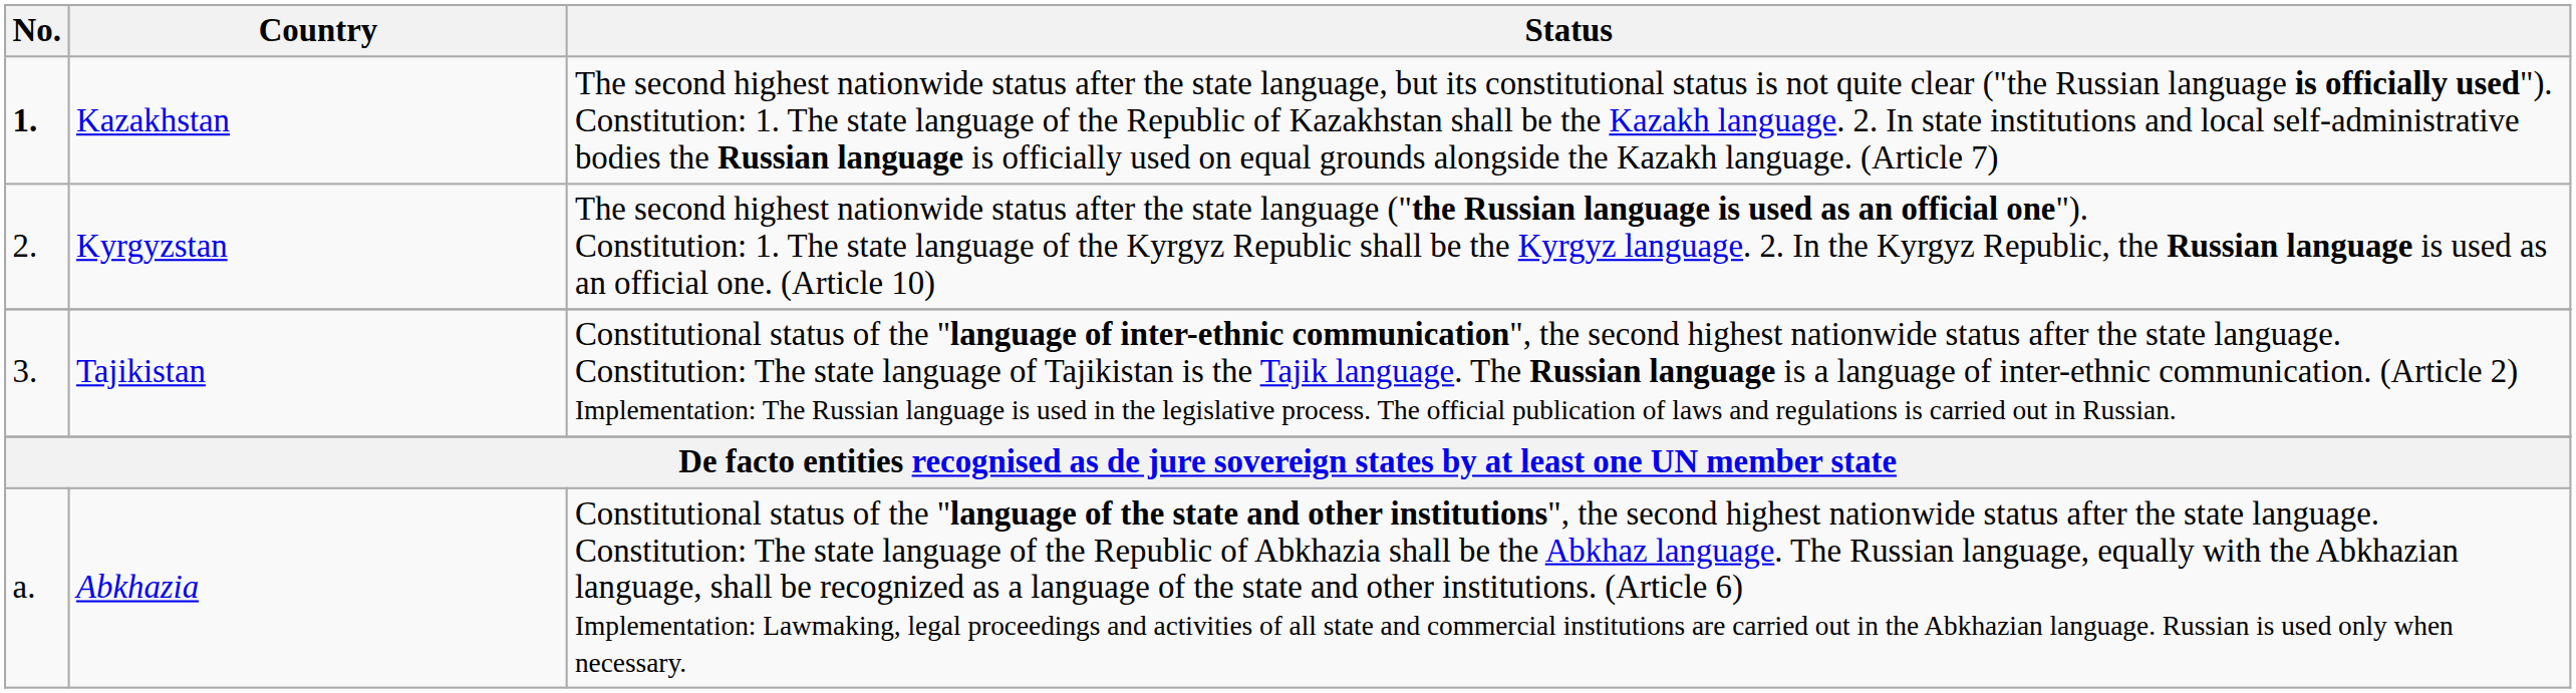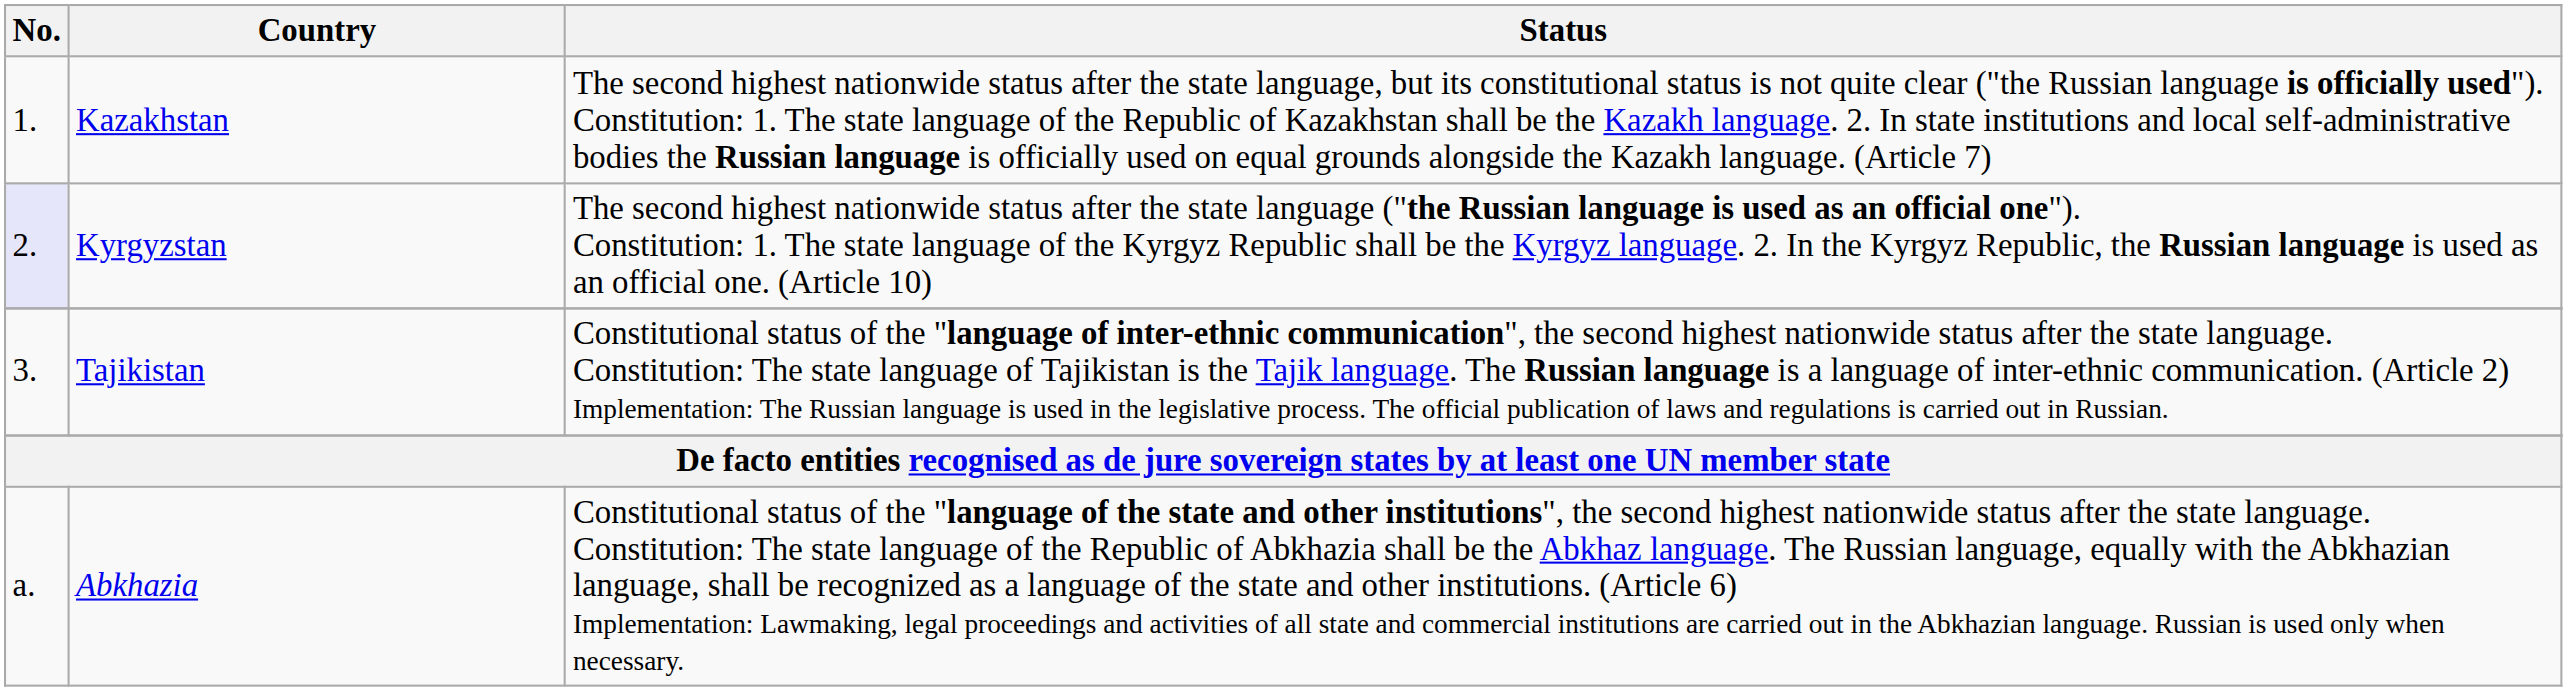Kazakhstan | No.: bold -> normal
Kyrgyzstan | No.: no background -> lavender background
